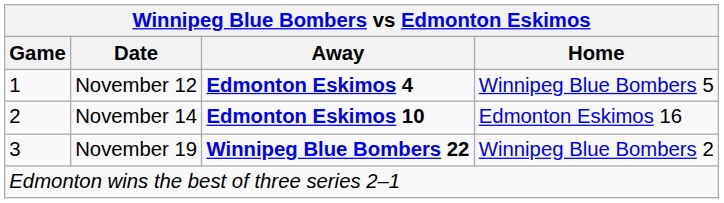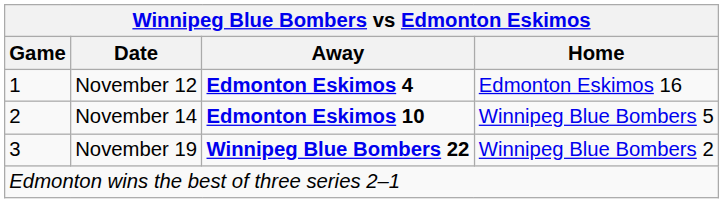November 12 | Home: Winnipeg Blue Bombers 5 -> Edmonton Eskimos 16
November 14 | Home: Edmonton Eskimos 16 -> Winnipeg Blue Bombers 5
